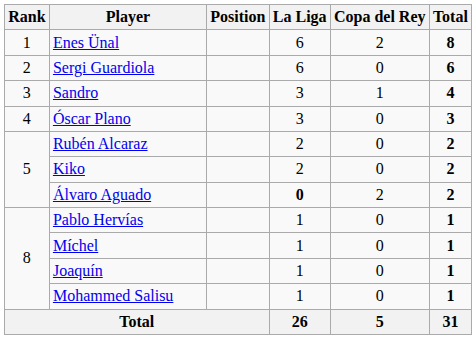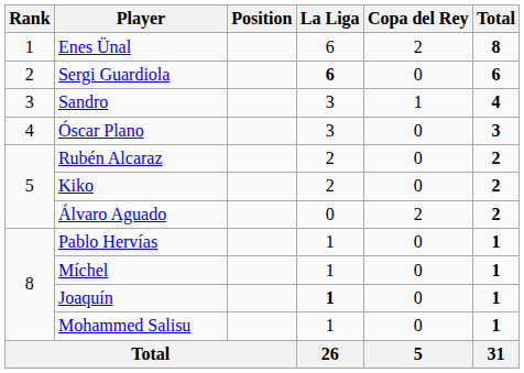Sergi Guardiola | La Liga: normal -> bold
Álvaro Aguado | La Liga: bold -> normal
Joaquín | La Liga: normal -> bold
